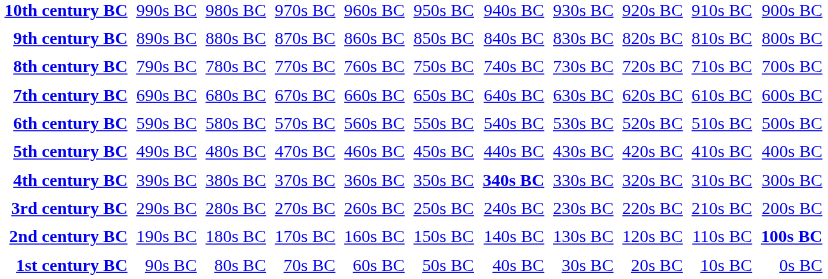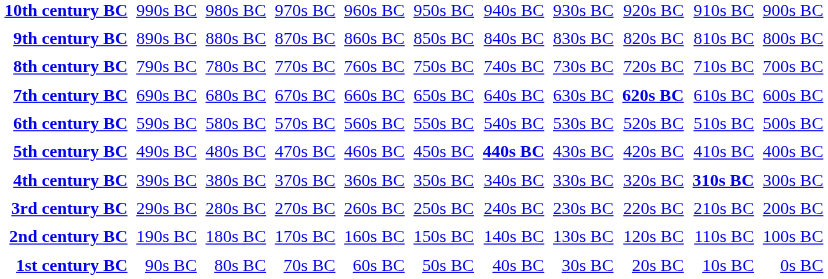7th century BC | column 9: normal -> bold
5th century BC | column 7: normal -> bold
4th century BC | column 7: bold -> normal
4th century BC | column 10: normal -> bold
2nd century BC | column 11: bold -> normal
